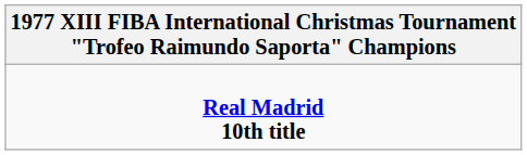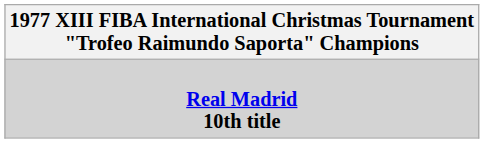row 2 | column 1: no background -> lightgrey background
